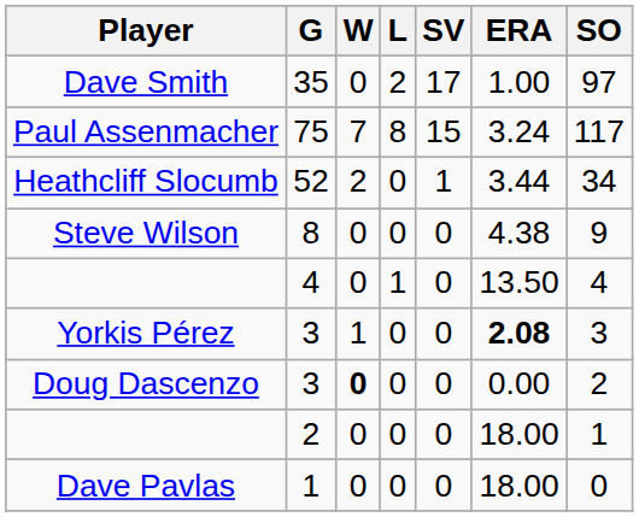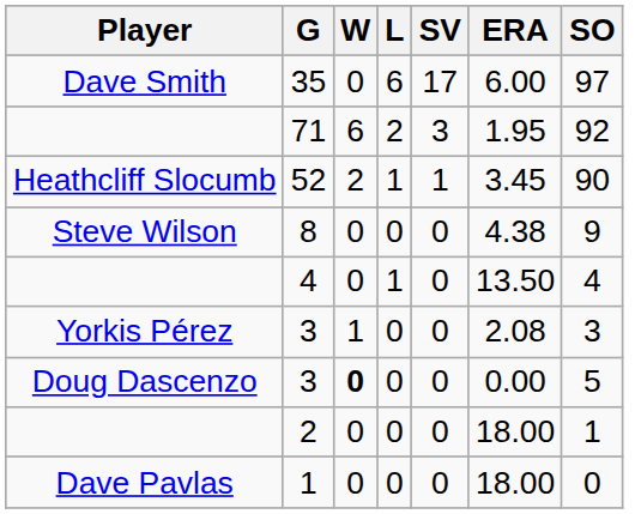35 | L: 2 -> 6
35 | ERA: 1.00 -> 6.00
- row: Paul Assenmacher | 75 | 7 | 8 | 15 | 3.24 | 117
+ row: 71 | 6 | 2 | 3 | 1.95 | 92
52 | L: 0 -> 1
52 | ERA: 3.44 -> 3.45
52 | SO: 34 -> 90
Yorkis Pérez / 3 | ERA: bold -> normal
Doug Dascenzo / 3 | SO: 2 -> 5
